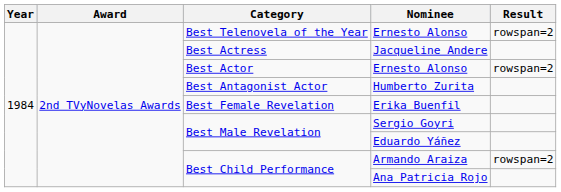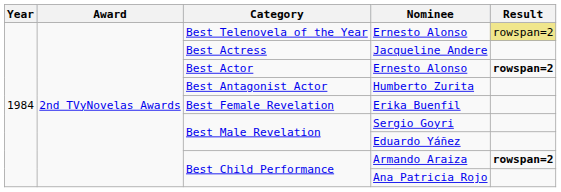Best Telenovela of the Year / Ernesto Alonso | Result: no background -> khaki background
Best Actor / Ernesto Alonso | Result: normal -> bold
Armando Araiza | Result: normal -> bold
